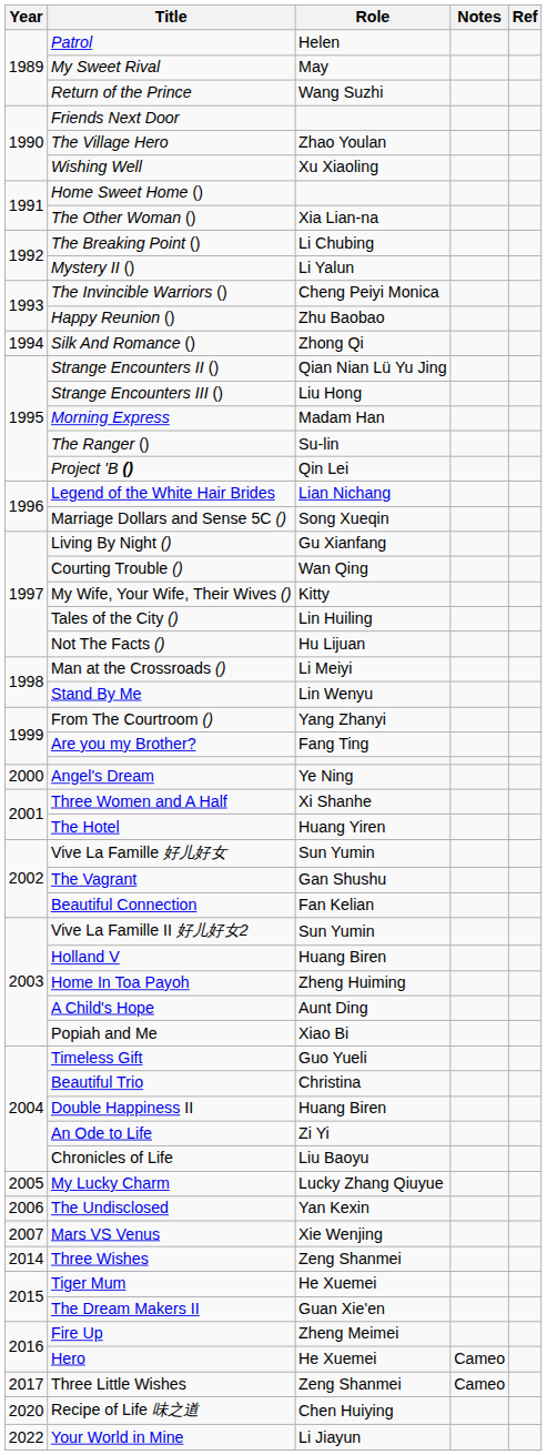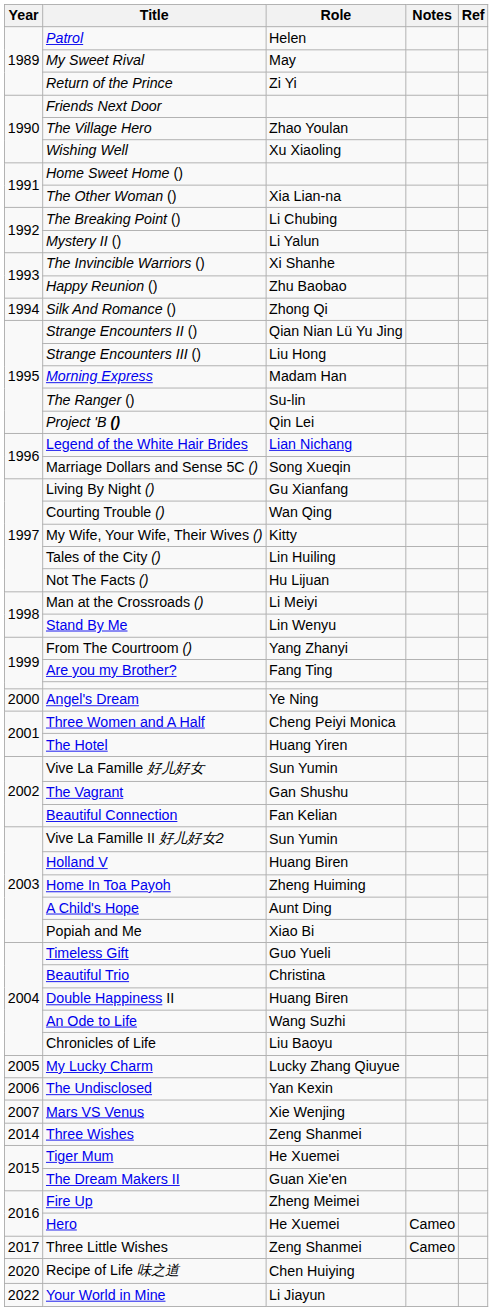Return of the Prince | Role: Wang Suzhi -> Zi Yi
The Invincible Warriors () | Role: Cheng Peiyi Monica -> Xi Shanhe
Three Women and A Half | Role: Xi Shanhe -> Cheng Peiyi Monica
An Ode to Life | Role: Zi Yi -> Wang Suzhi
